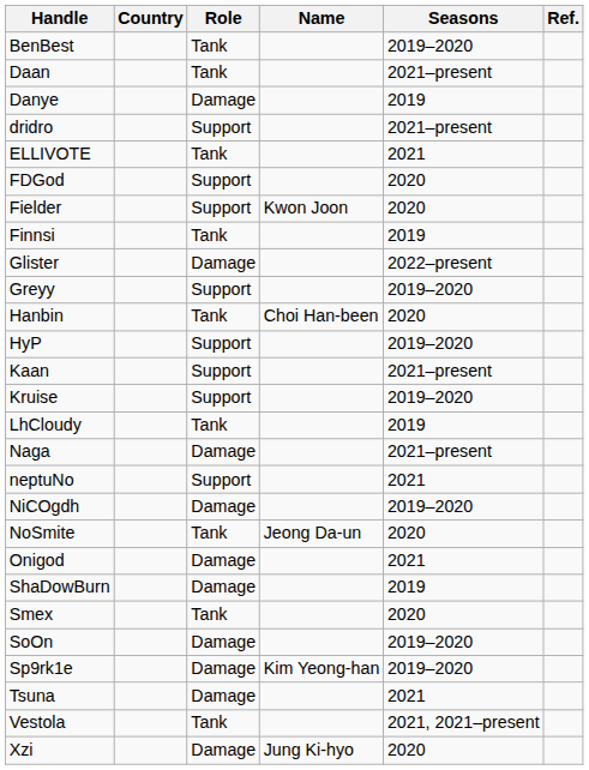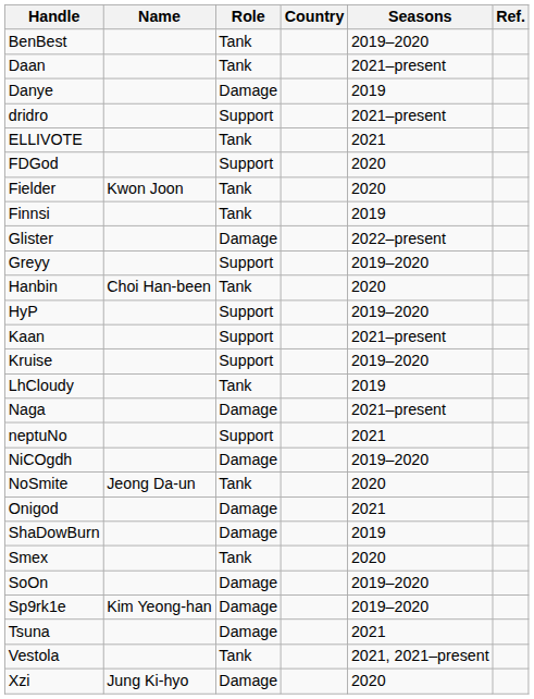columns swapped: Name <-> Country
Fielder | Role: Support -> Tank
